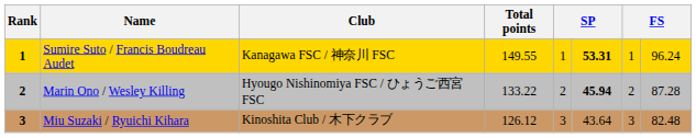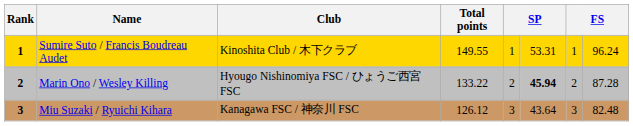Sumire Suto / Francis Boudreau Audet | Club: Kanagawa FSC / 神奈川 FSC -> Kinoshita Club / 木下クラブ
Sumire Suto / Francis Boudreau Audet | column 6: bold -> normal
Miu Suzaki / Ryuichi Kihara | Club: Kinoshita Club / 木下クラブ -> Kanagawa FSC / 神奈川 FSC
